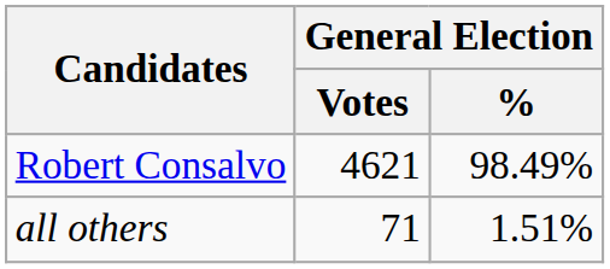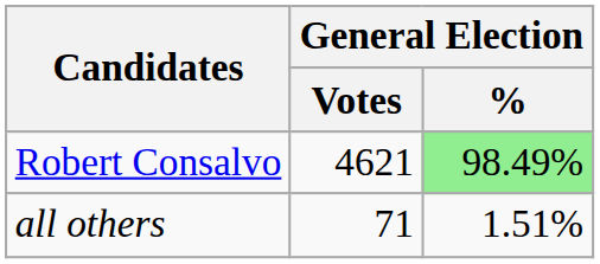Robert Consalvo | General Election / %: no background -> lightgreen background
